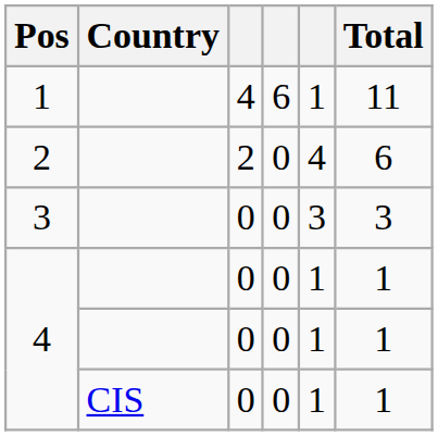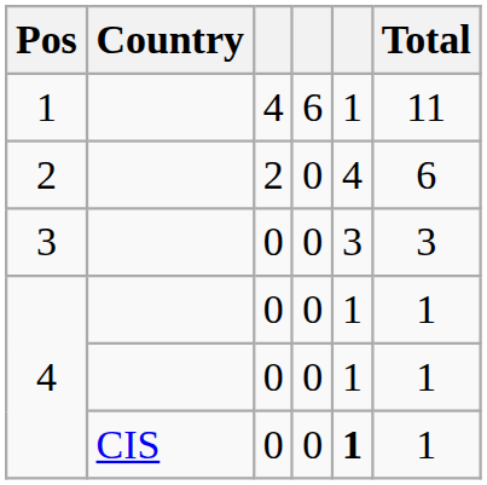4 / CIS | column 5: normal -> bold
